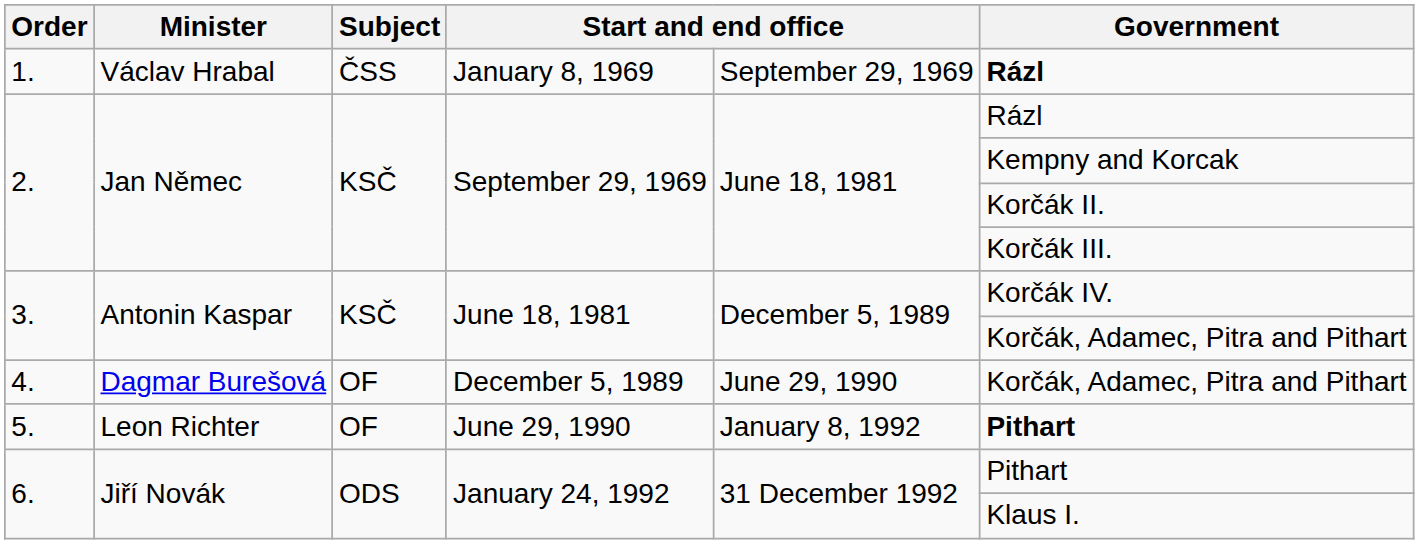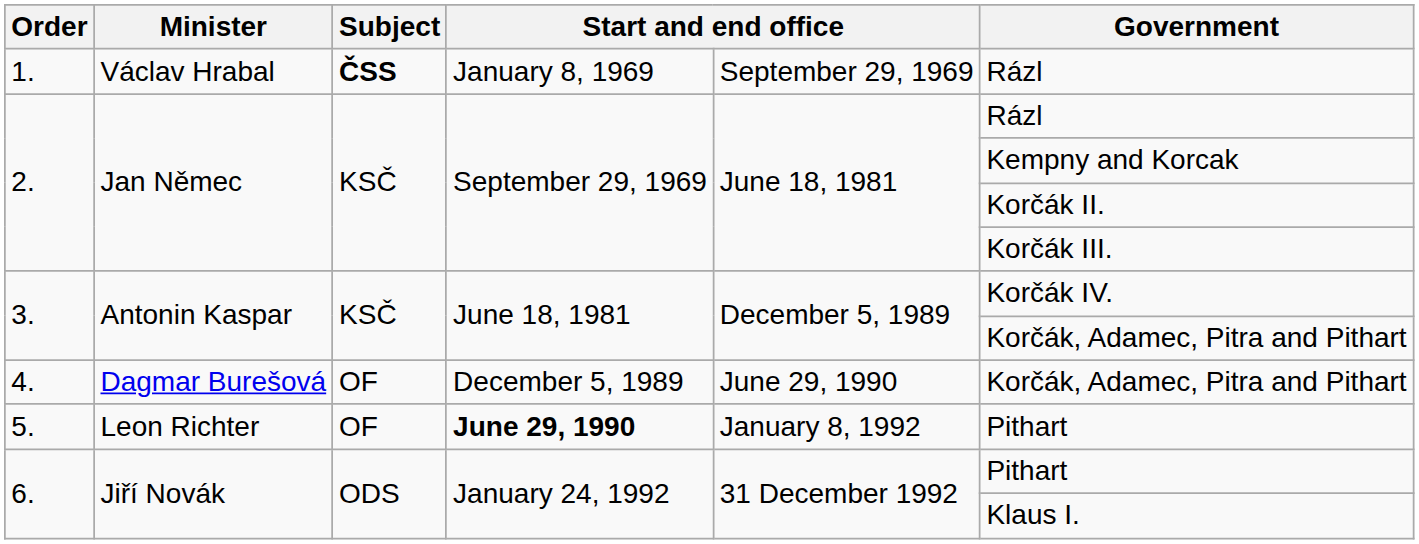1. | Subject: normal -> bold
1. | Government: bold -> normal
5. | column 4: normal -> bold
5. | Government: bold -> normal
